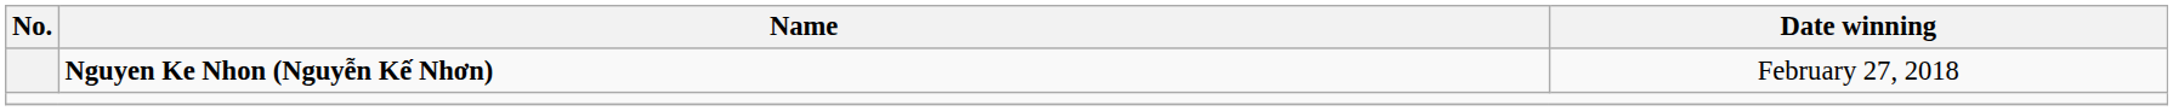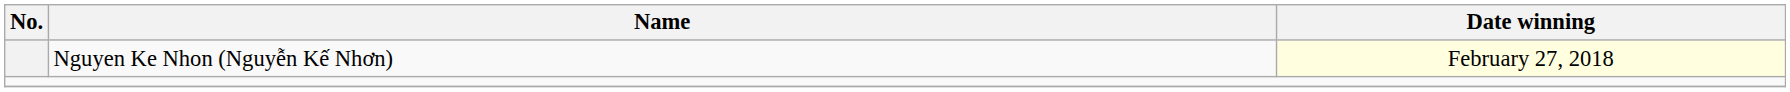Nguyen Ke Nhon (Nguyễn Kế Nhơn) | Name: bold -> normal
Nguyen Ke Nhon (Nguyễn Kế Nhơn) | Date winning: no background -> lightyellow background
